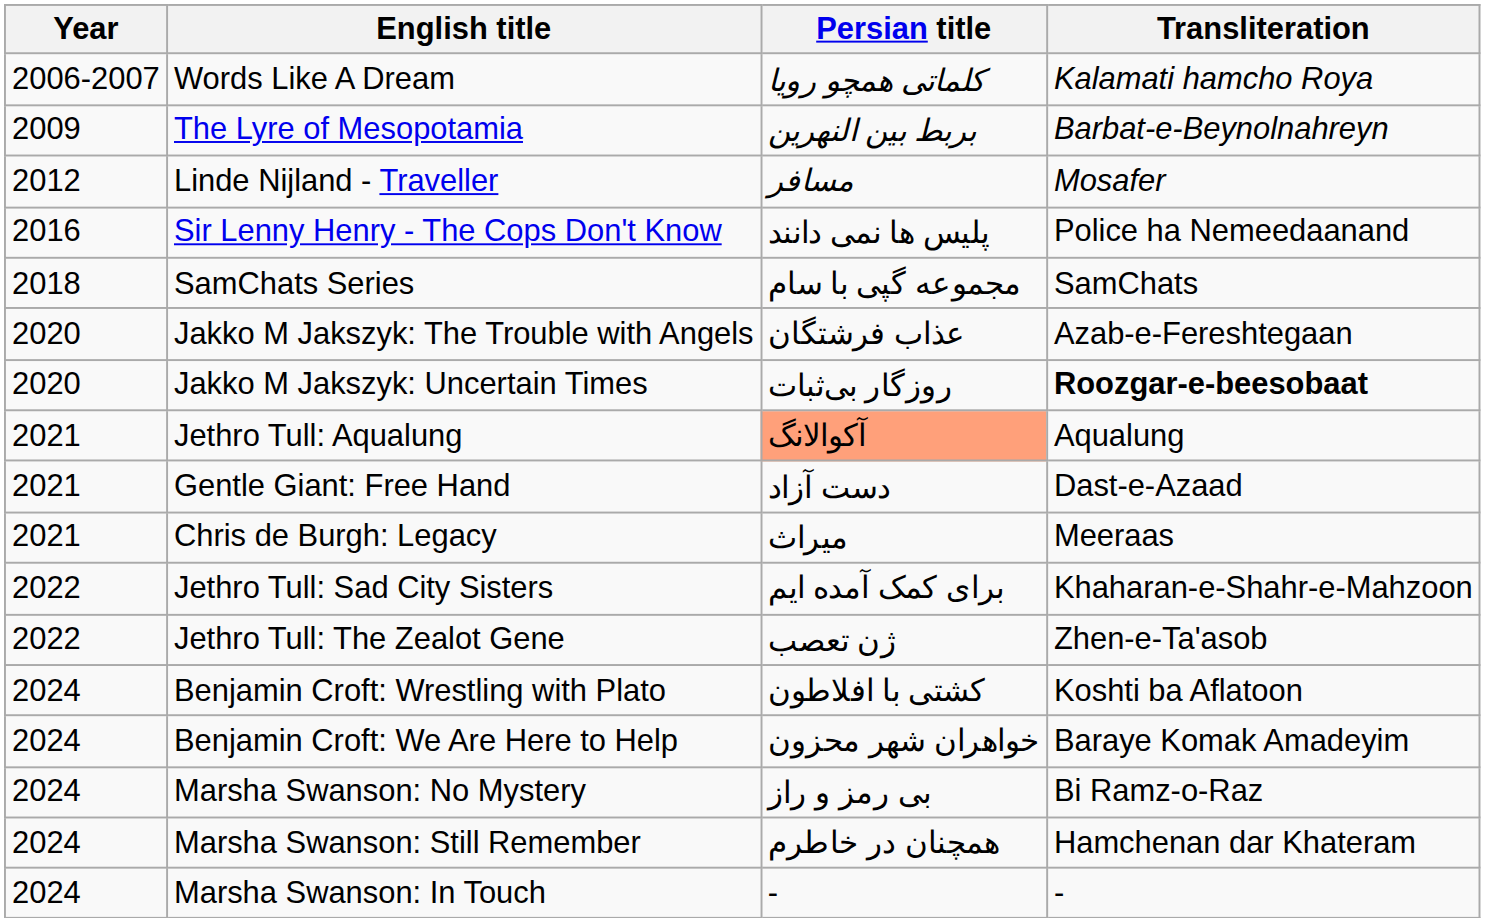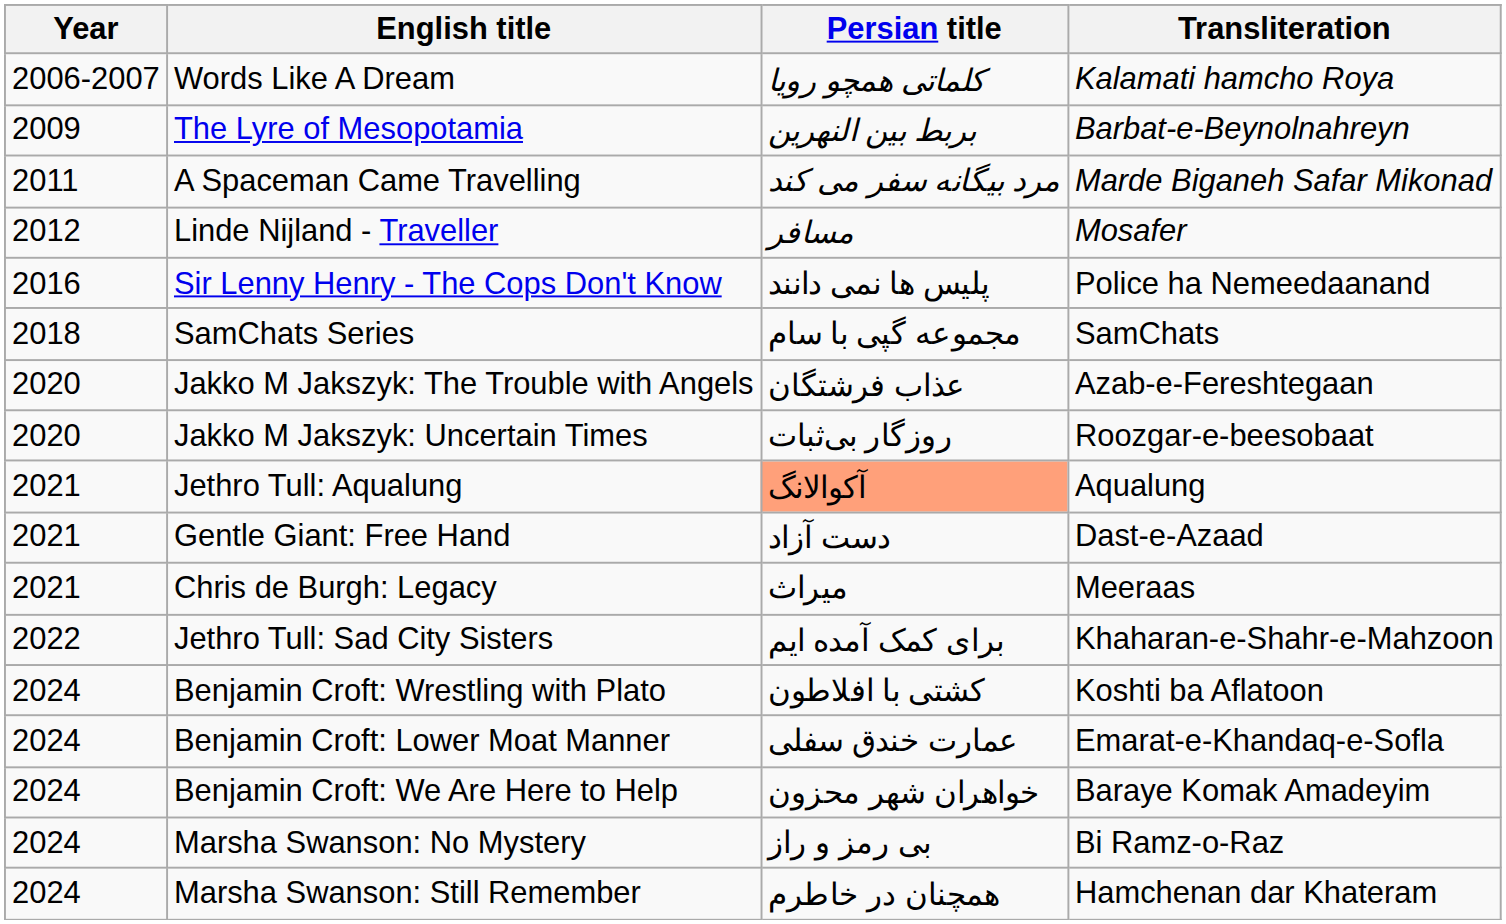+ row: 2011 | A Spaceman Came Travelling | مرد بیگانه سفر می کند | Marde Biganeh Safar Mikonad
Jakko M Jakszyk: Uncertain Times | Transliteration: bold -> normal
- row: 2022 | Jethro Tull: The Zealot Gene | ژن تعصب | Zhen-e-Ta'asob
+ row: 2024 | Benjamin Croft: Lower Moat Manner | عمارت خندق سفلی | Emarat-e-Khandaq-e-Sofla
- row: 2024 | Marsha Swanson: In Touch | - | -
